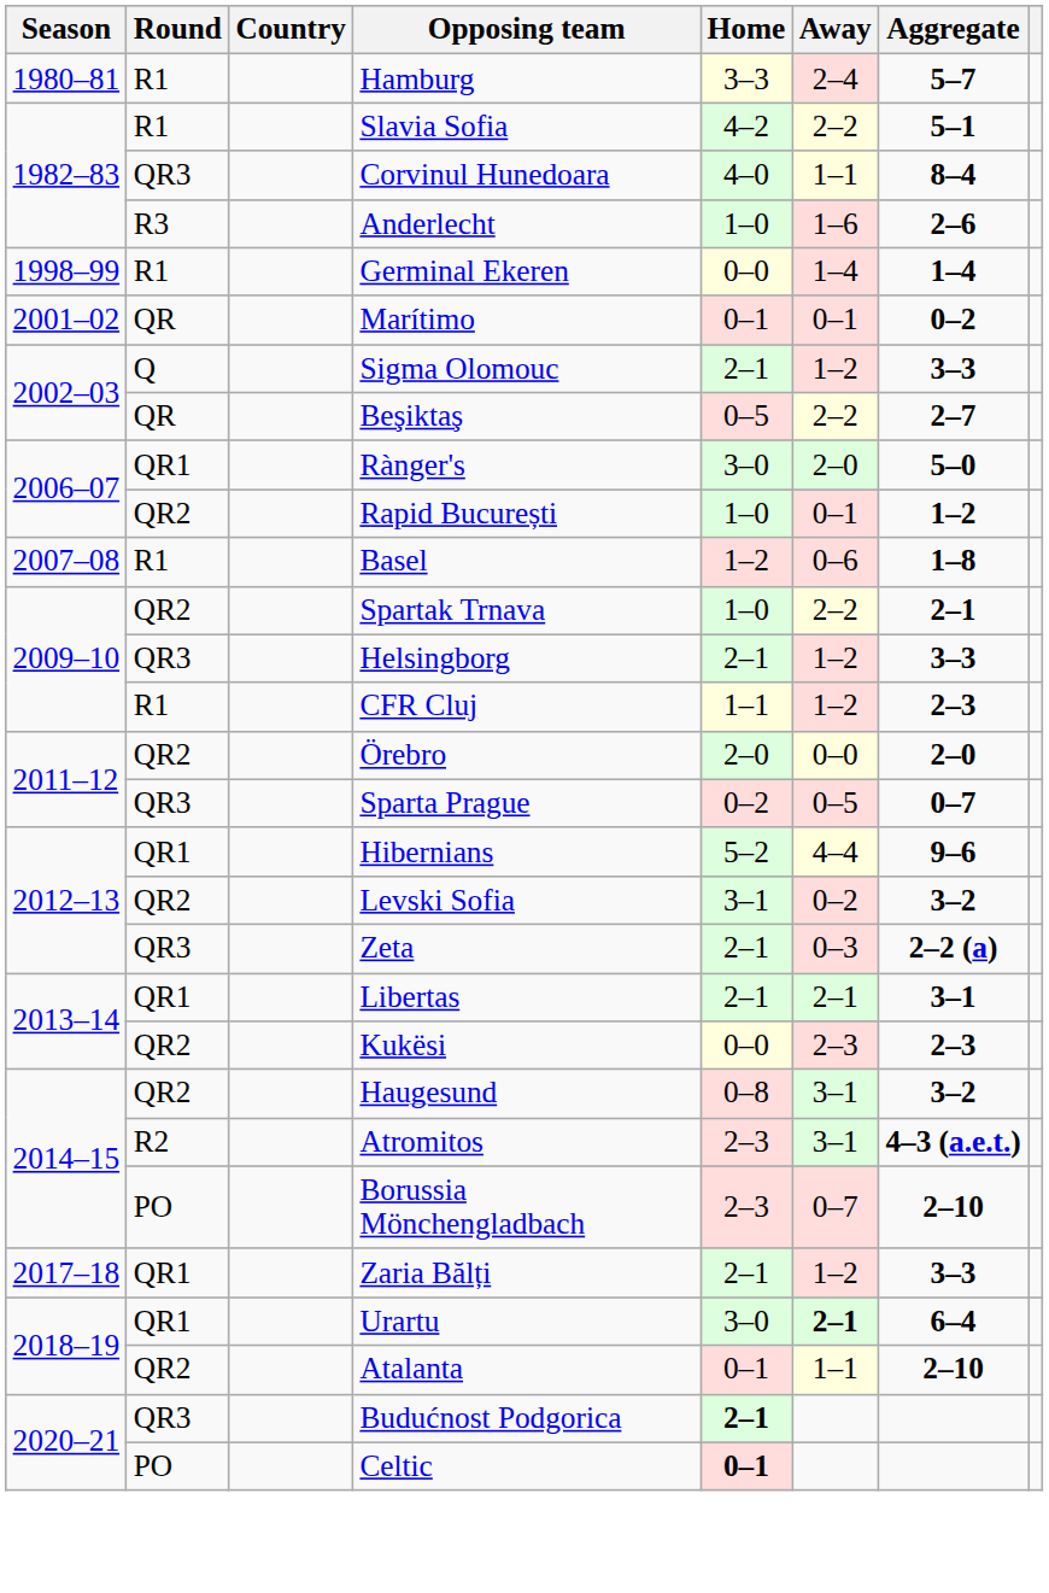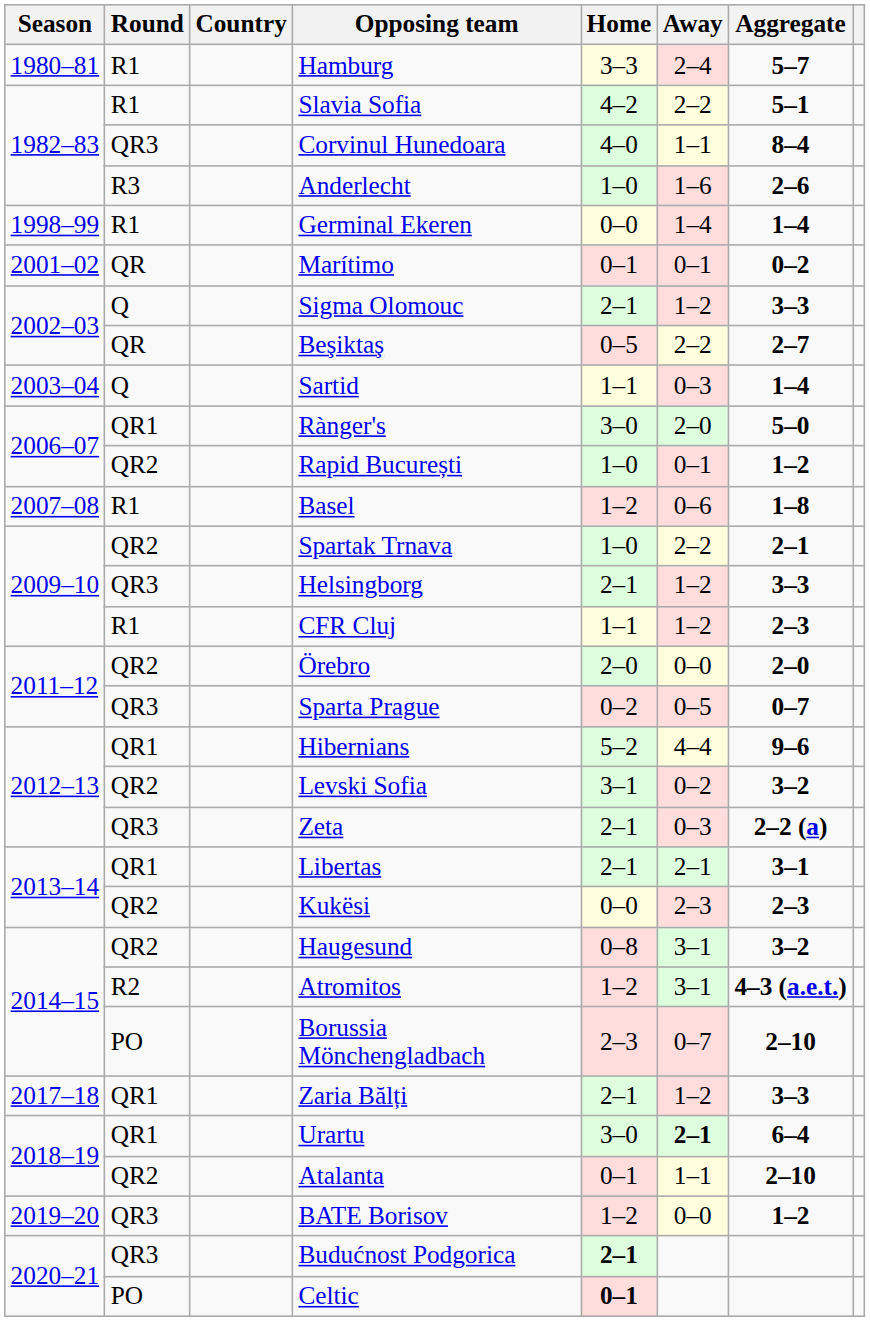+ row: 2003–04 | Q | Sartid | 1–1 | 0–3 | 1–4
Atromitos | Home: 2–3 -> 1–2
+ row: 2019–20 | QR3 | BATE Borisov | 1–2 | 0–0 | 1–2
